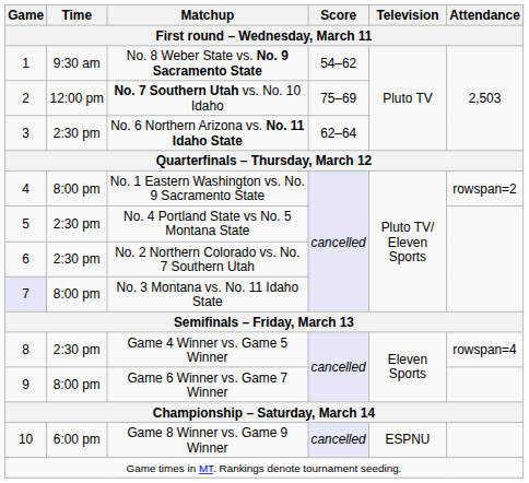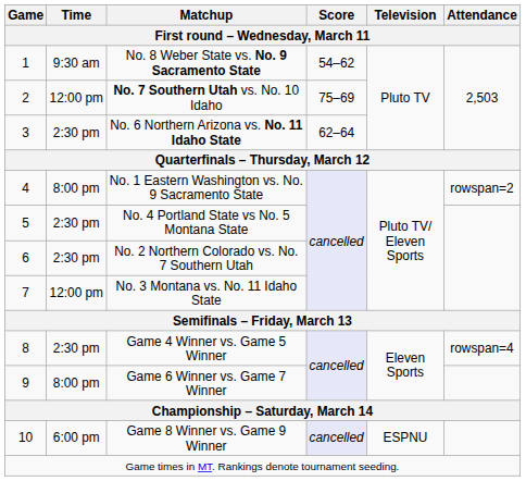No. 3 Montana vs. No. 11 Idaho State | Game: lavender background -> no background
No. 3 Montana vs. No. 11 Idaho State | Time: 8:00 pm -> 12:00 pm
